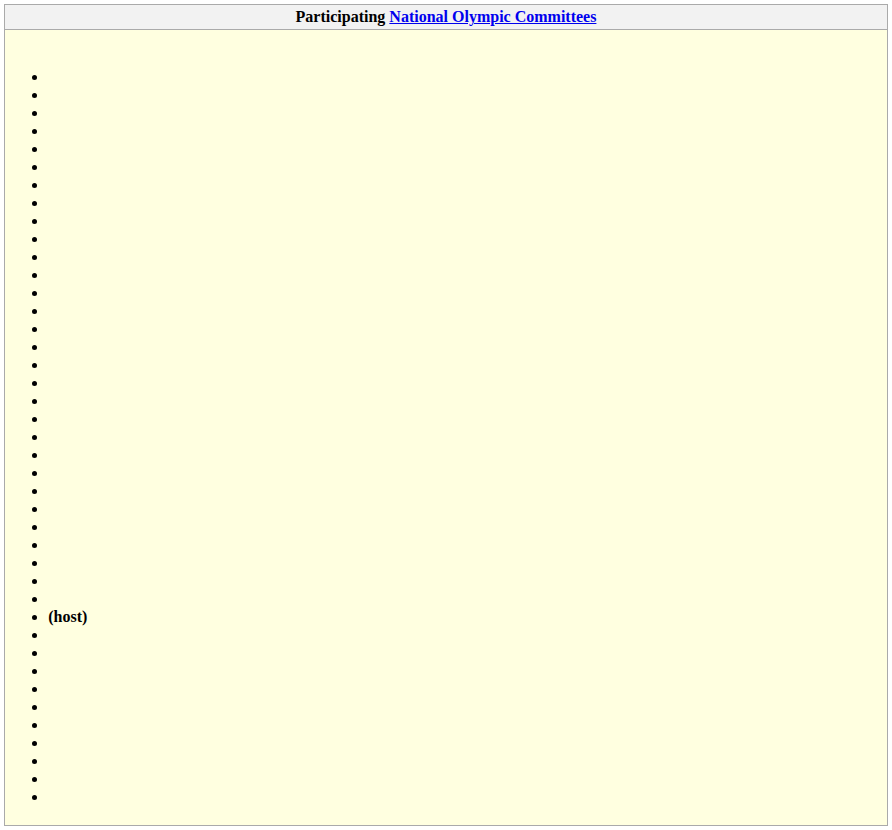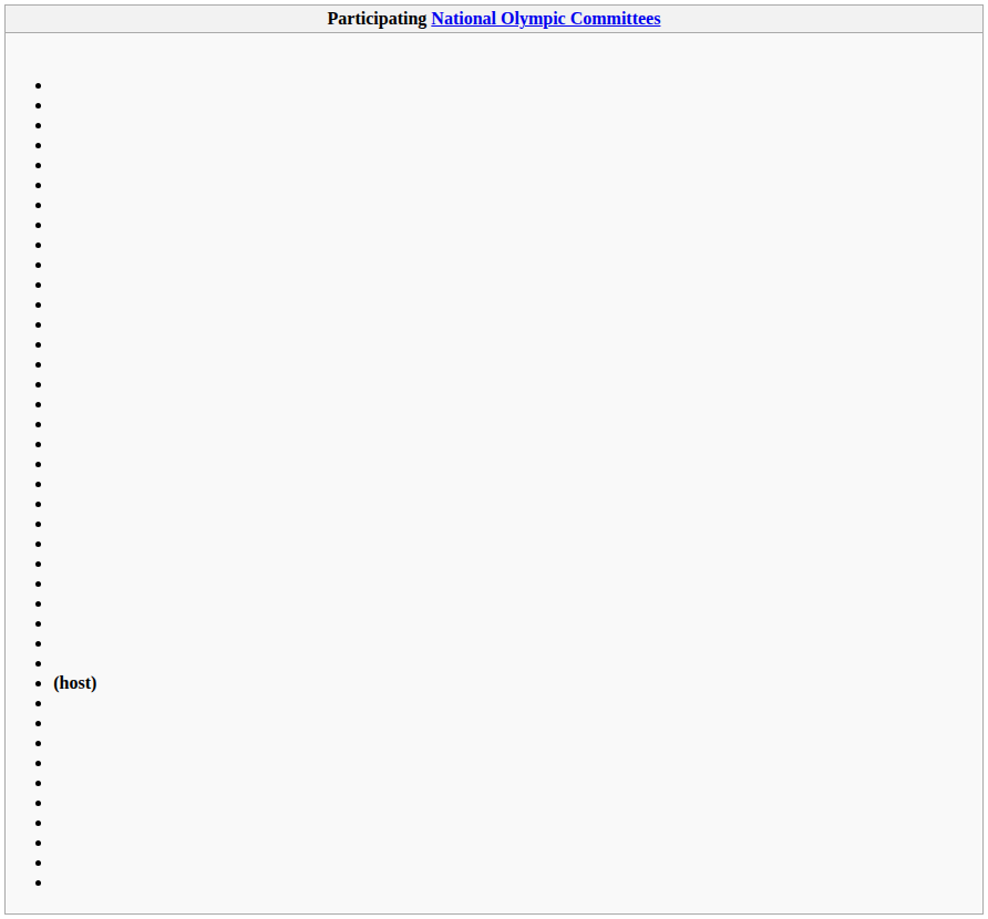row 2 | column 1: lightyellow background -> no background
